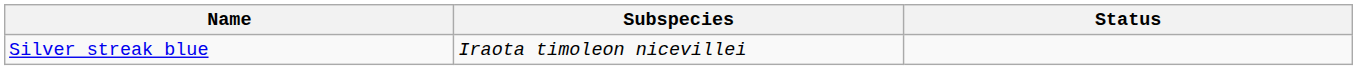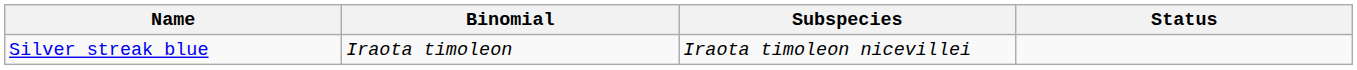+ column: Binomial | Iraota timoleon
